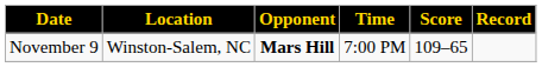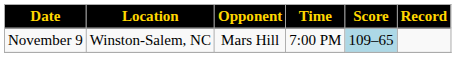November 9 | Opponent: bold -> normal
November 9 | Score: no background -> lightblue background
